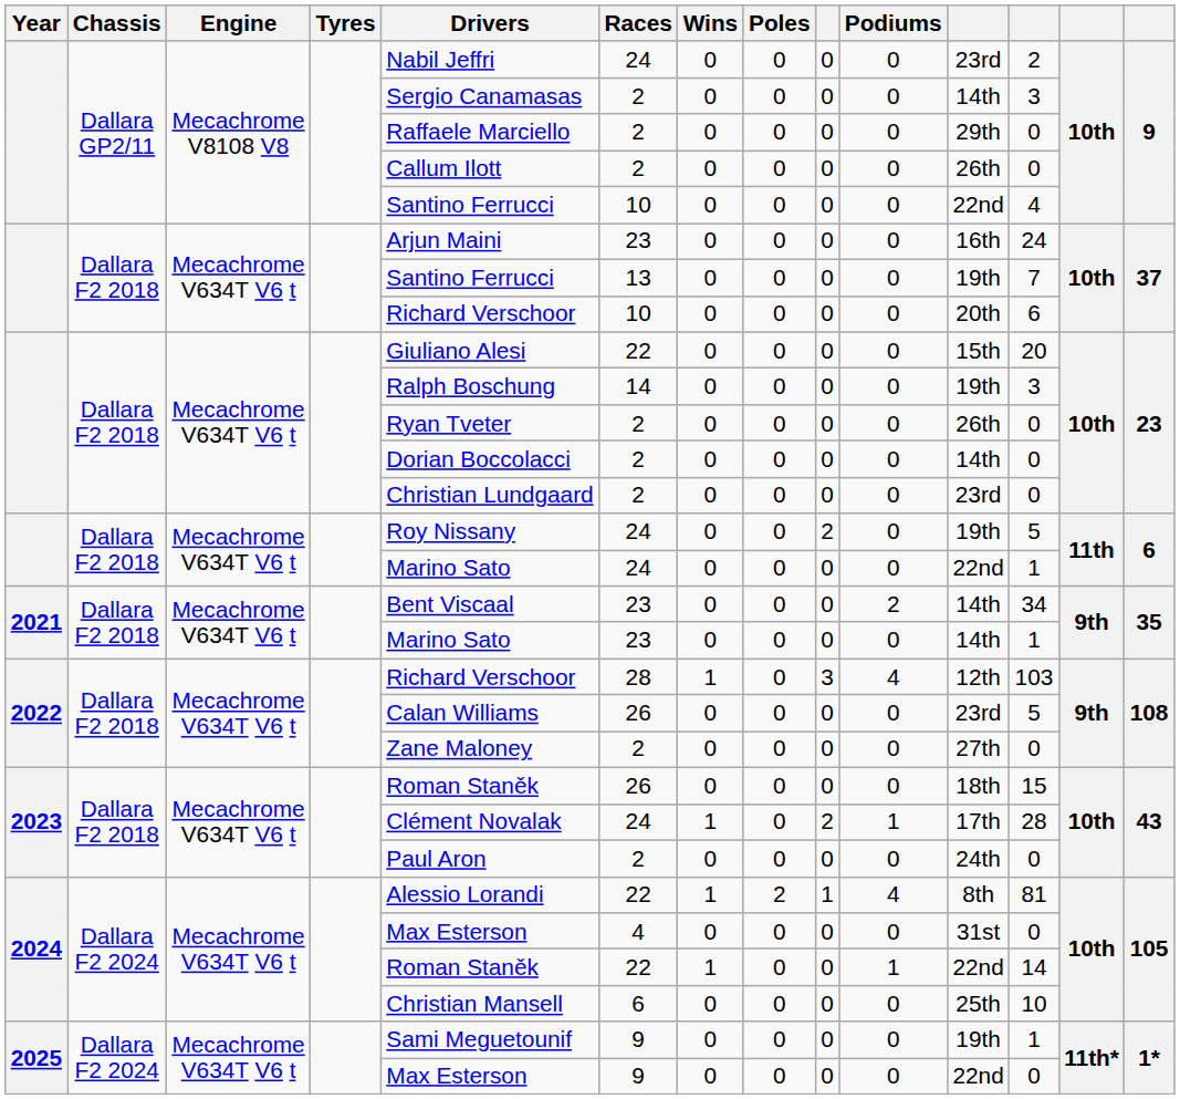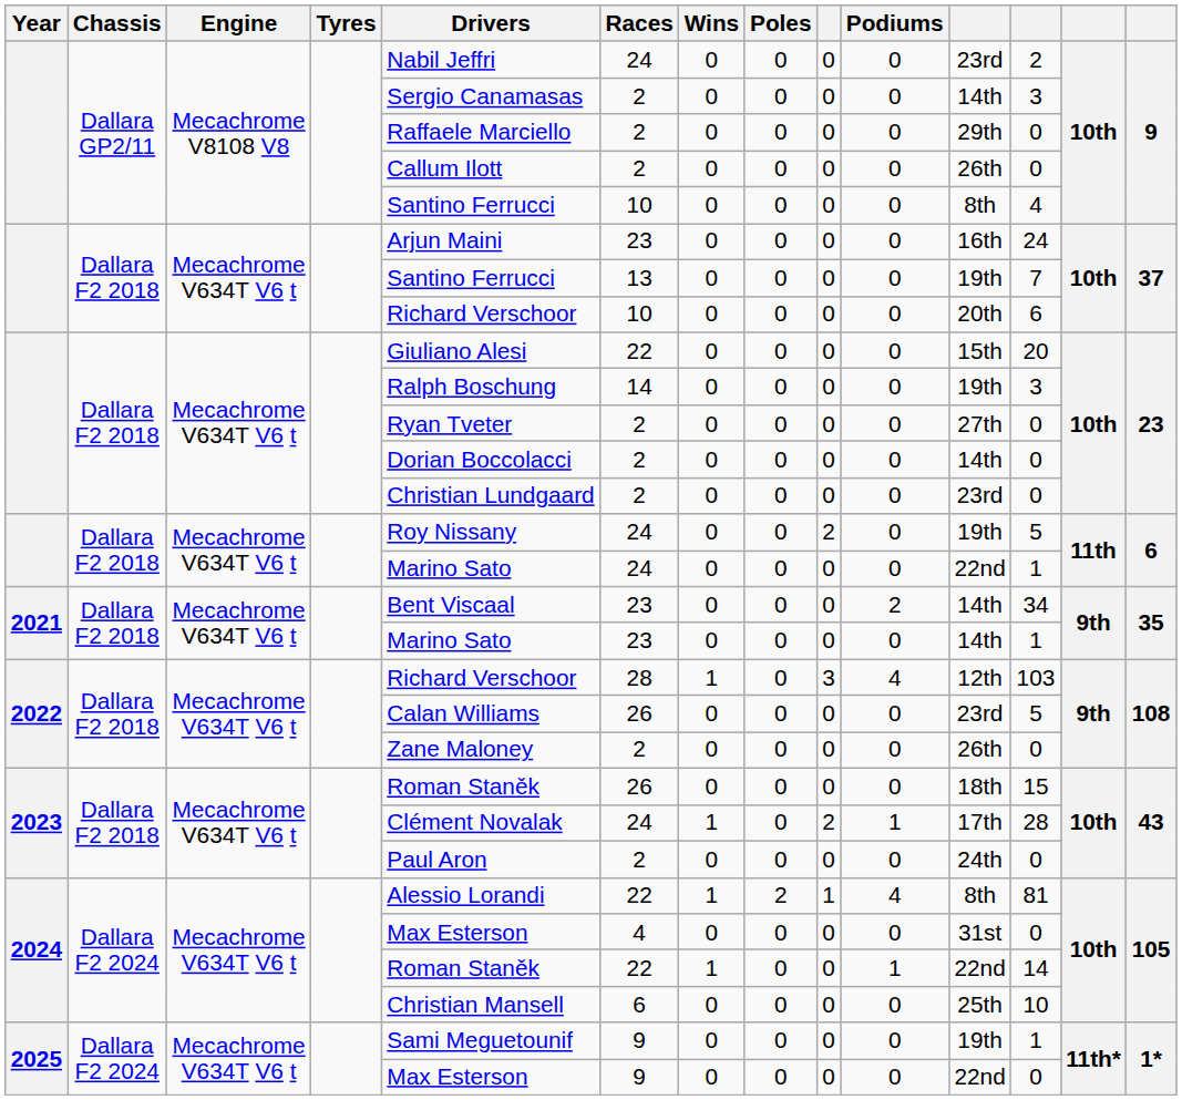row 6 | column 11: 22nd -> 8th
row 12 | column 11: 26th -> 27th
row 21 | column 11: 27th -> 26th
